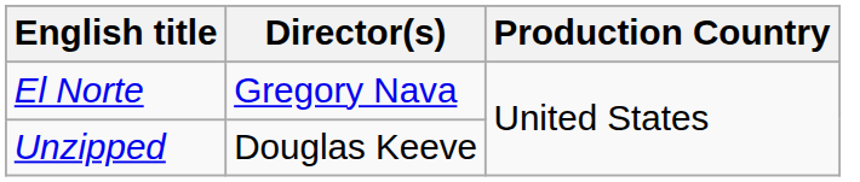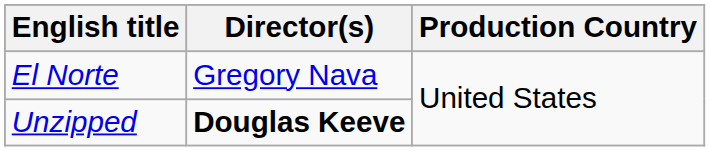Unzipped | Director(s): normal -> bold
